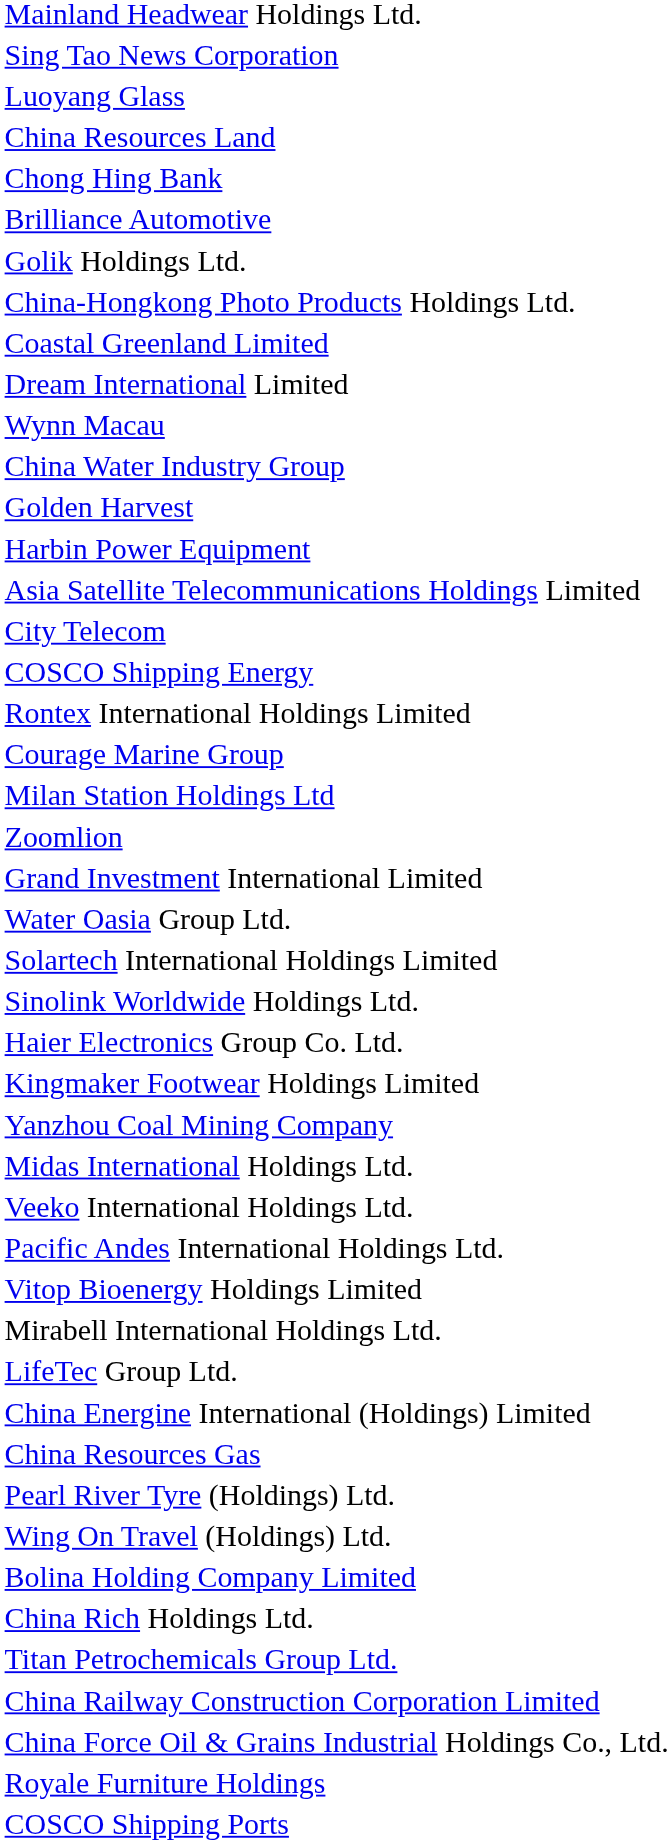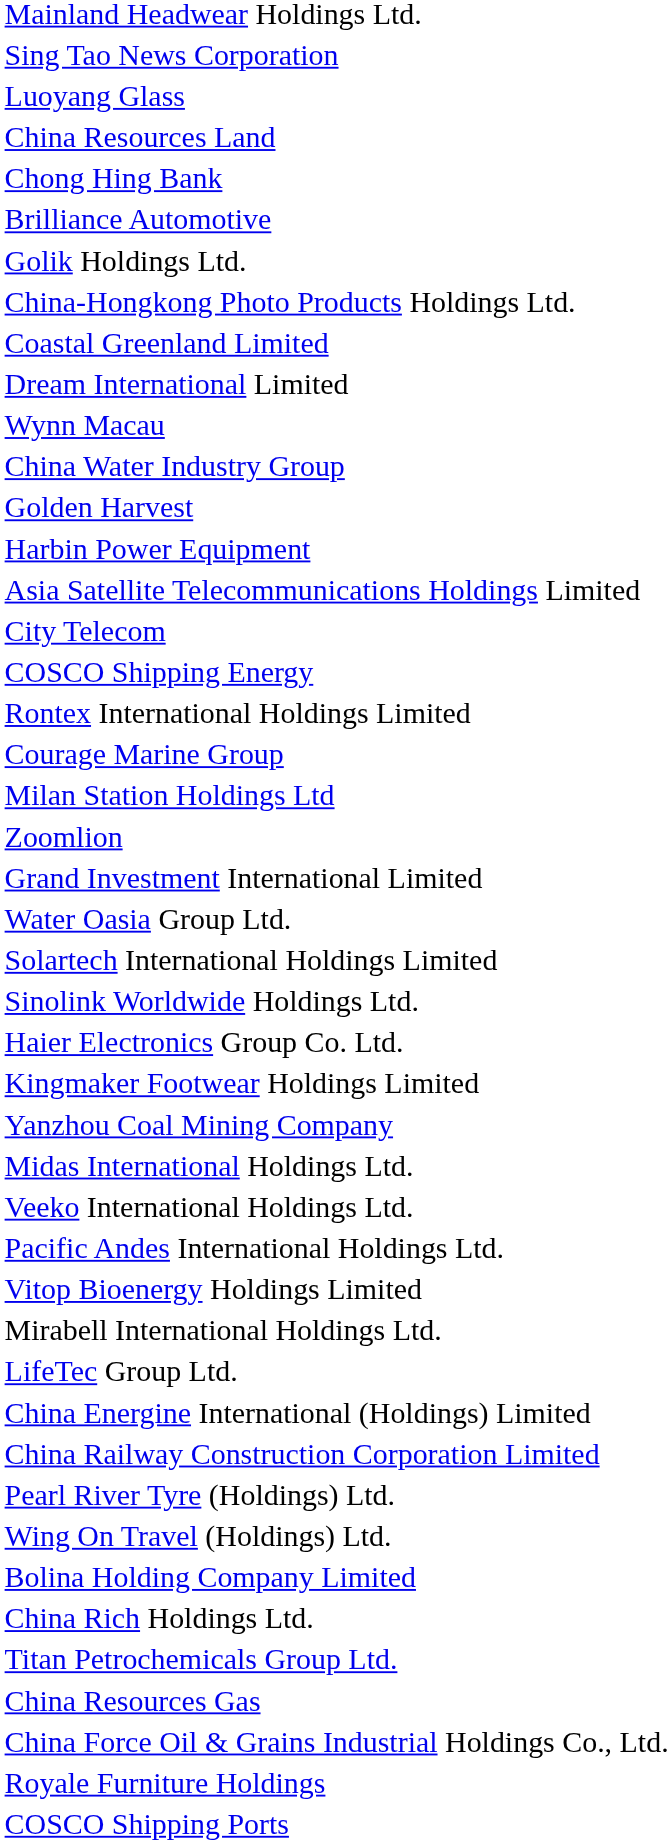row 36 | column 1: China Resources Gas -> China Railway Construction Corporation Limited
row 42 | column 1: China Railway Construction Corporation Limited -> China Resources Gas
